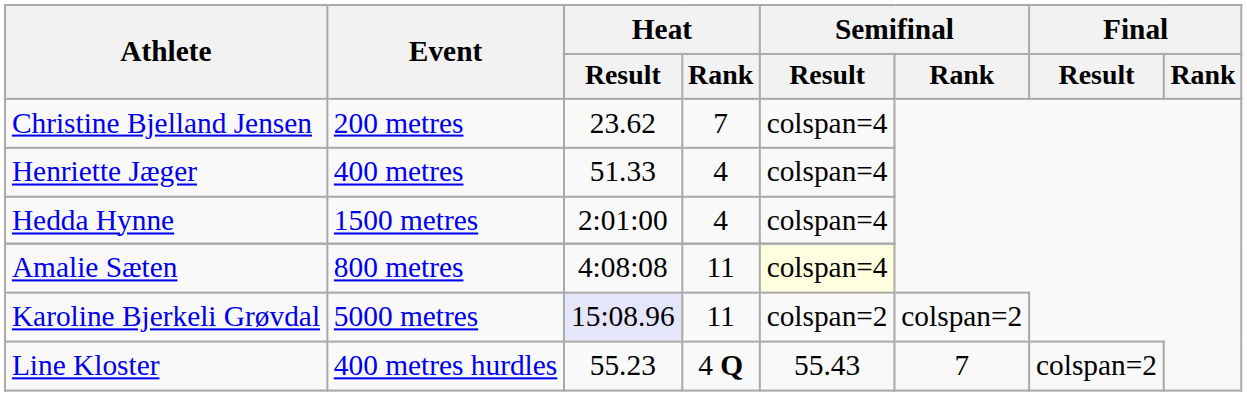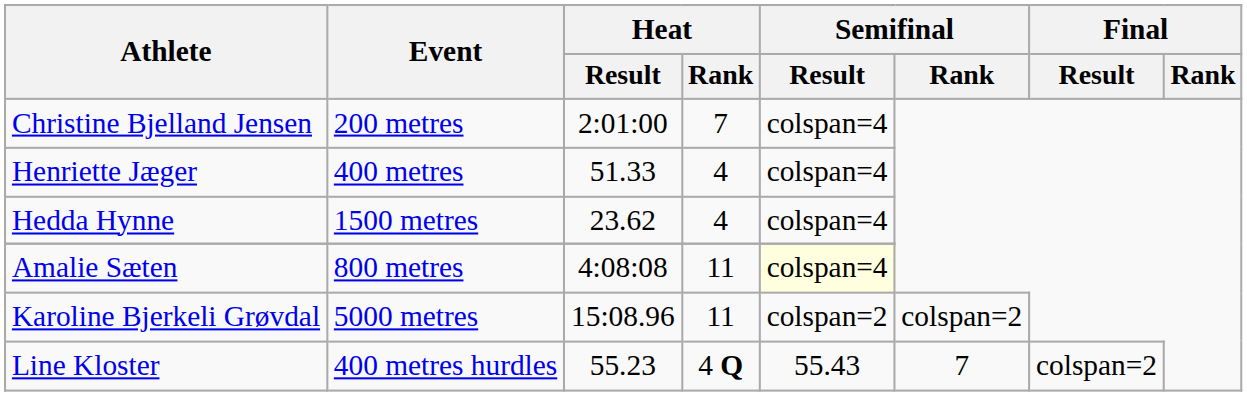Christine Bjelland Jensen | Heat / Result: 23.62 -> 2:01:00
Hedda Hynne | Heat / Result: 2:01:00 -> 23.62
Karoline Bjerkeli Grøvdal | Heat / Result: lavender background -> no background
